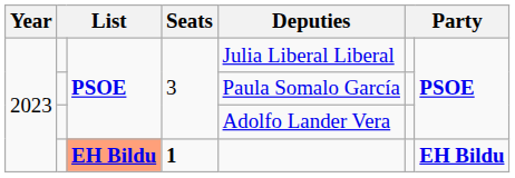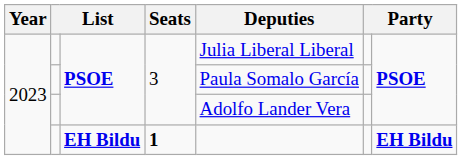row 5 | column 3: lightsalmon background -> no background
